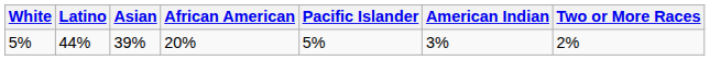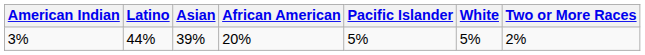columns swapped: White <-> American Indian
